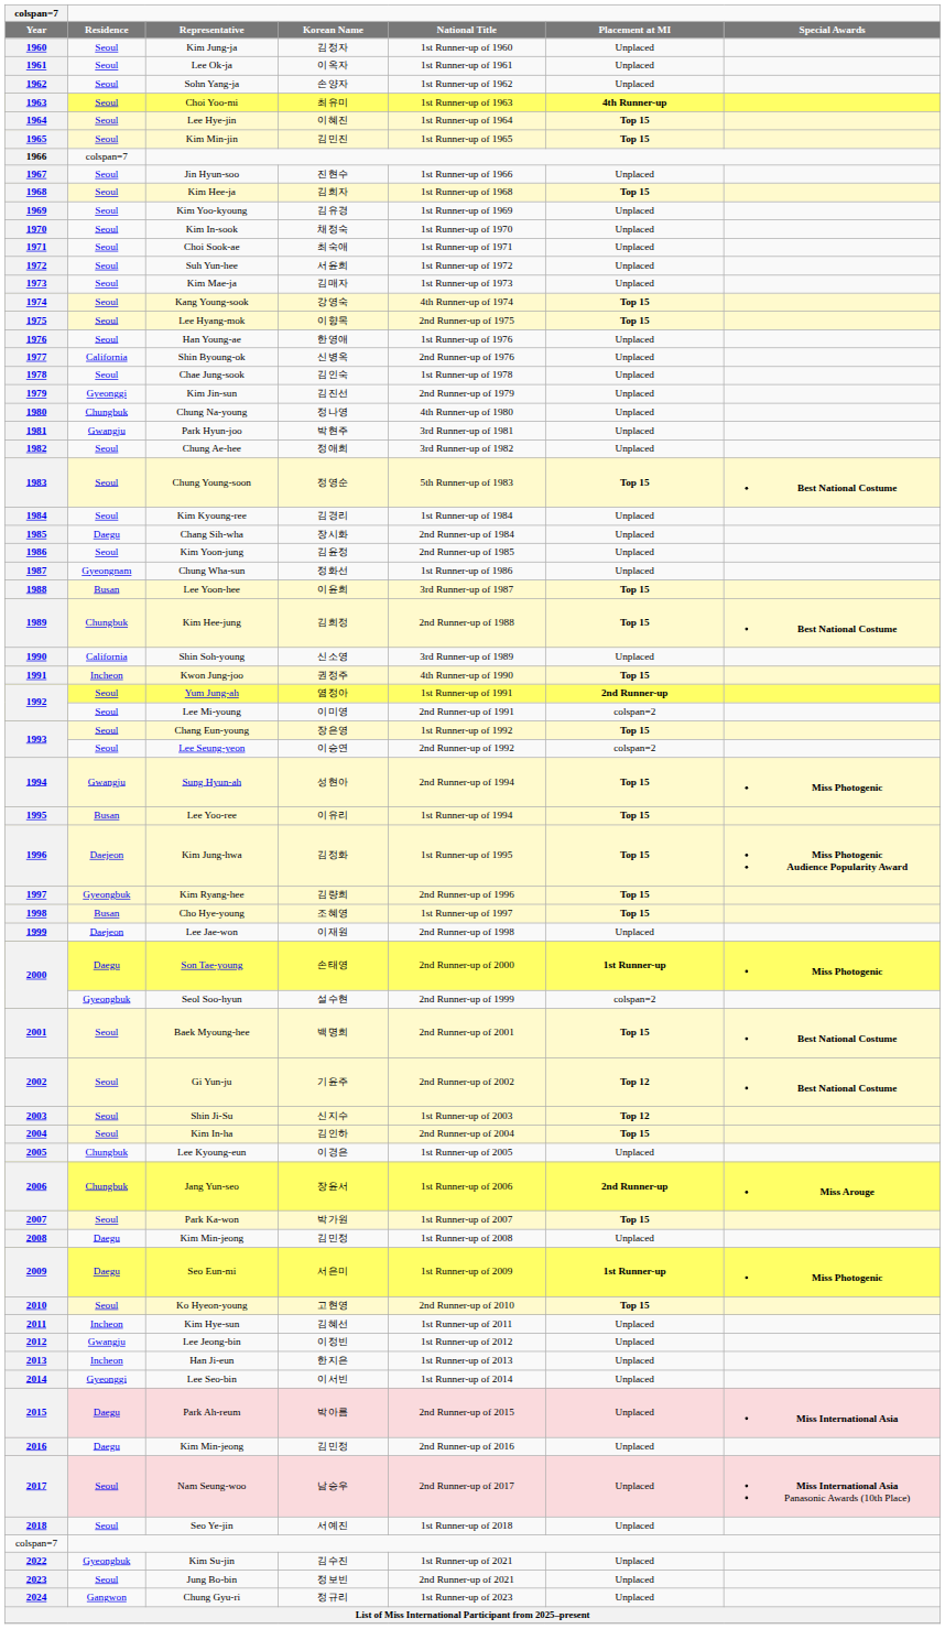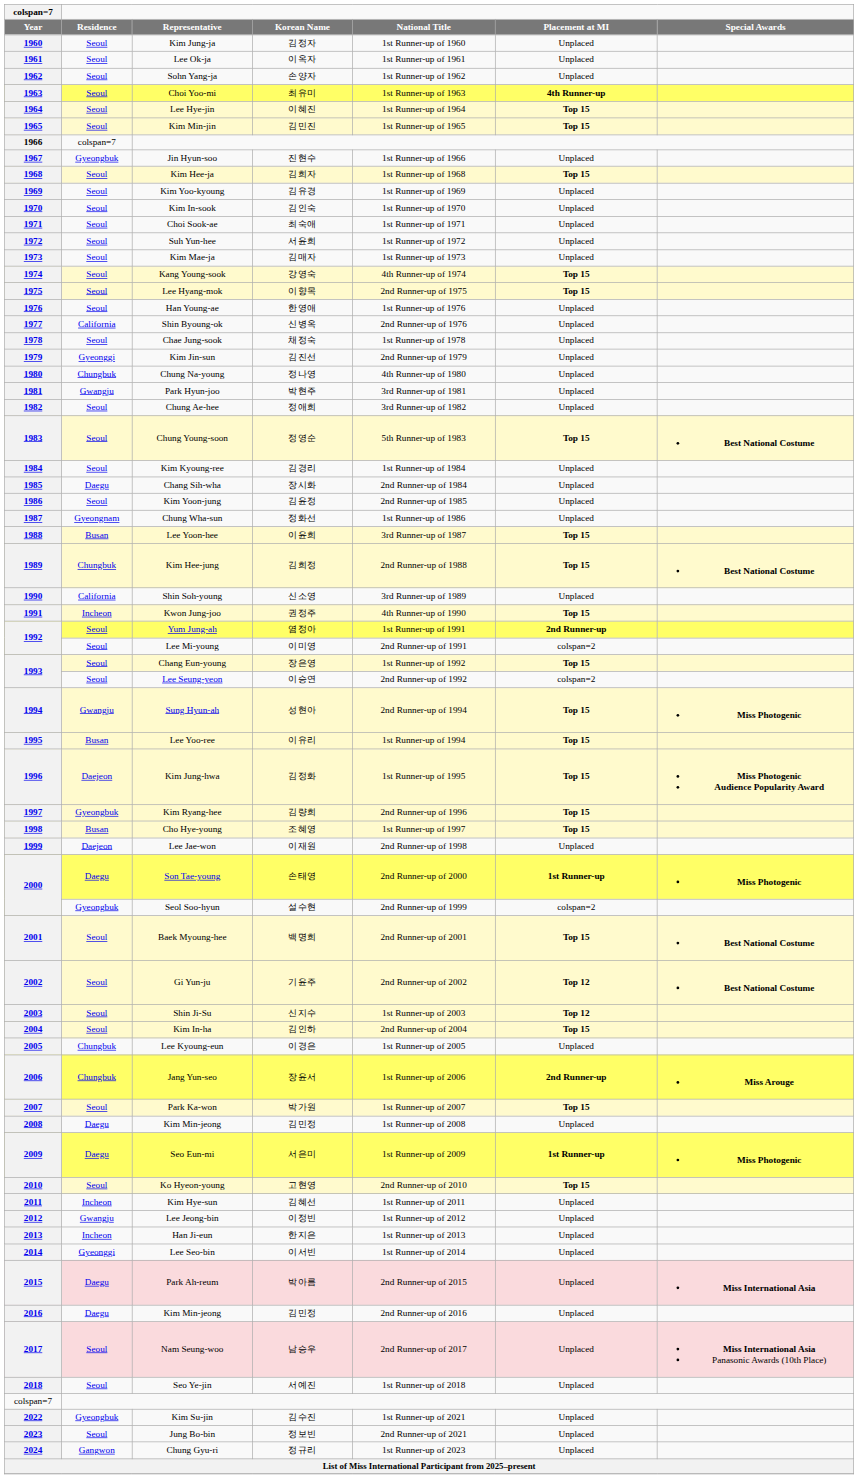1967 | Residence: Seoul -> Gyeongbuk
1970 | Korean Name: 채정숙 -> 김인숙
1978 | Korean Name: 김인숙 -> 채정숙
